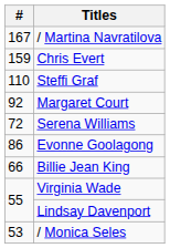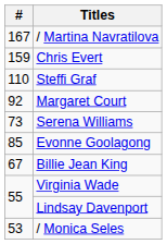Serena Williams | #: 72 -> 73
Evonne Goolagong | #: 86 -> 85
Billie Jean King | #: 66 -> 67
